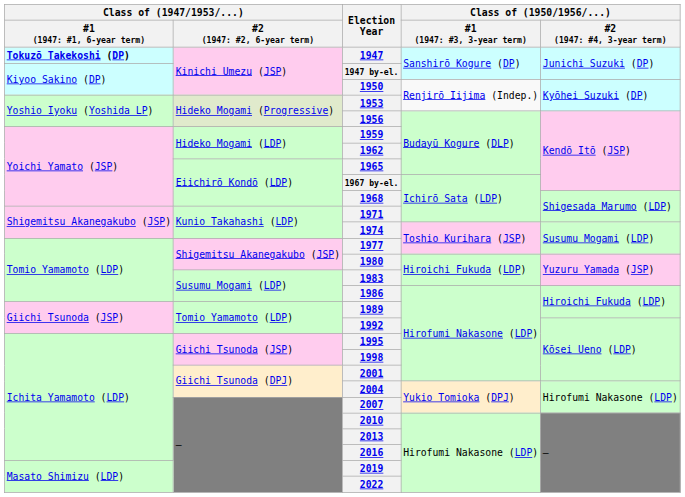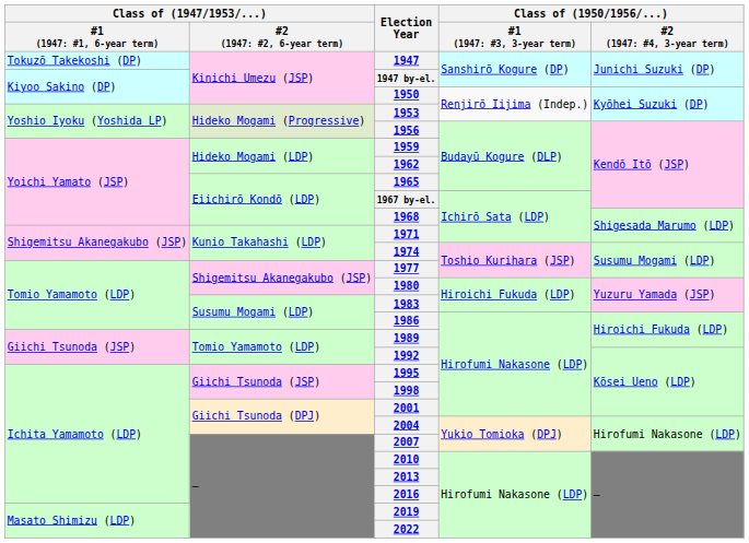1947 | column 1: bold -> normal
